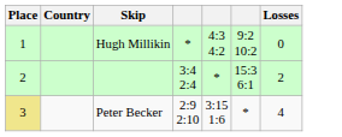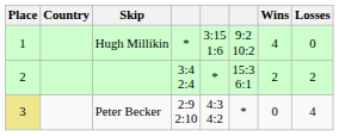+ column: Wins | 4 | 2 | 0
Hugh Millikin | column 5: 4:3 4:2 -> 3:15 1:6
Peter Becker | column 5: 3:15 1:6 -> 4:3 4:2
